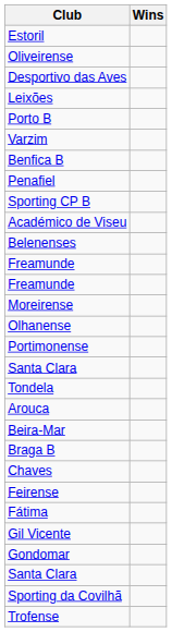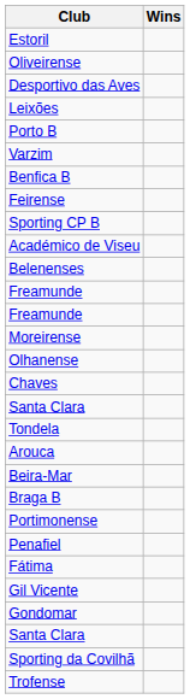row 9 | Club: Penafiel -> Feirense
row 17 | Club: Portimonense -> Chaves
row 23 | Club: Chaves -> Portimonense
row 24 | Club: Feirense -> Penafiel
